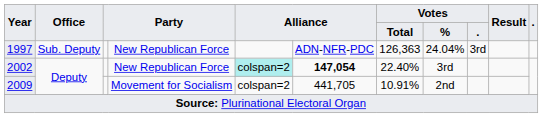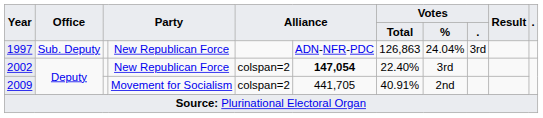1997 | Votes / Total: 126,363 -> 126,863
2002 | column 5: paleturquoise background -> no background
2009 | Votes / Total: 10.91% -> 40.91%
